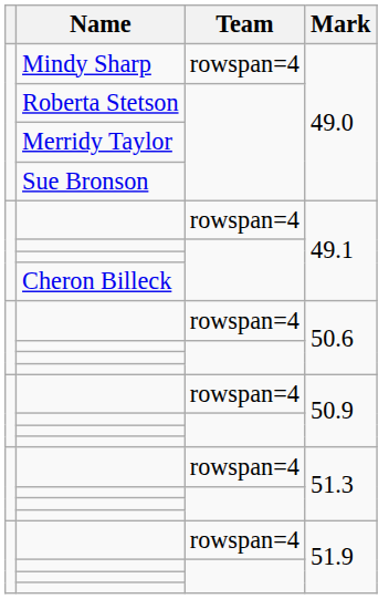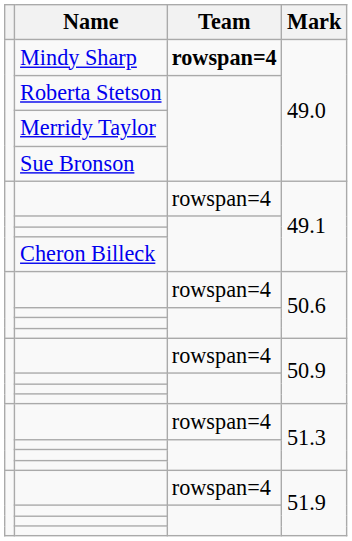Mindy Sharp | Team: normal -> bold
